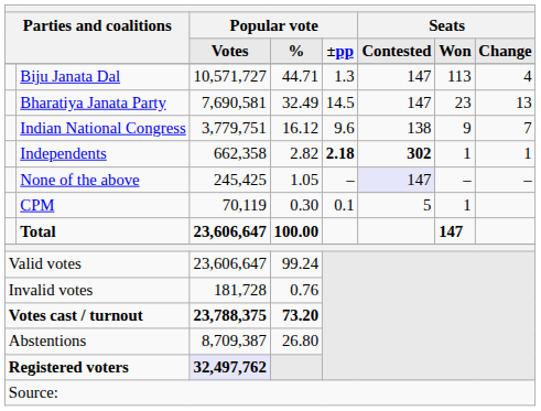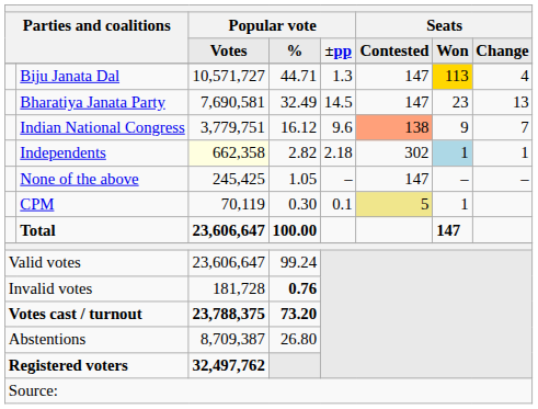Biju Janata Dal | Seats / Won: no background -> gold background
Indian National Congress | Seats / Contested: no background -> lightsalmon background
Independents | Popular vote / Votes: no background -> lightyellow background
Independents | Popular vote / ±pp: bold -> normal
Independents | Seats / Contested: bold -> normal
Independents | Seats / Won: no background -> lightblue background
None of the above | Seats / Contested: lavender background -> no background
CPM | Seats / Contested: no background -> khaki background
Invalid votes | Popular vote / %: normal -> bold
Registered voters | Popular vote / Votes: lavender background -> no background
